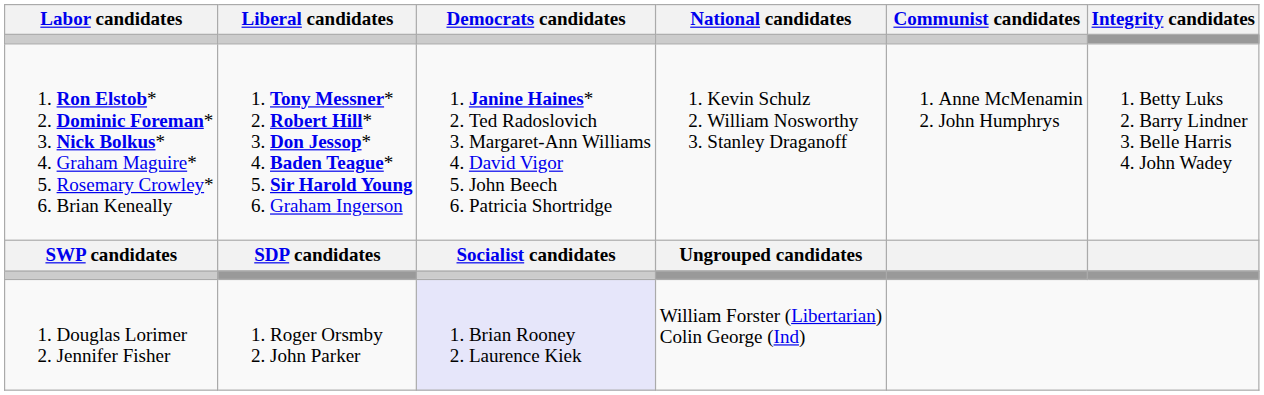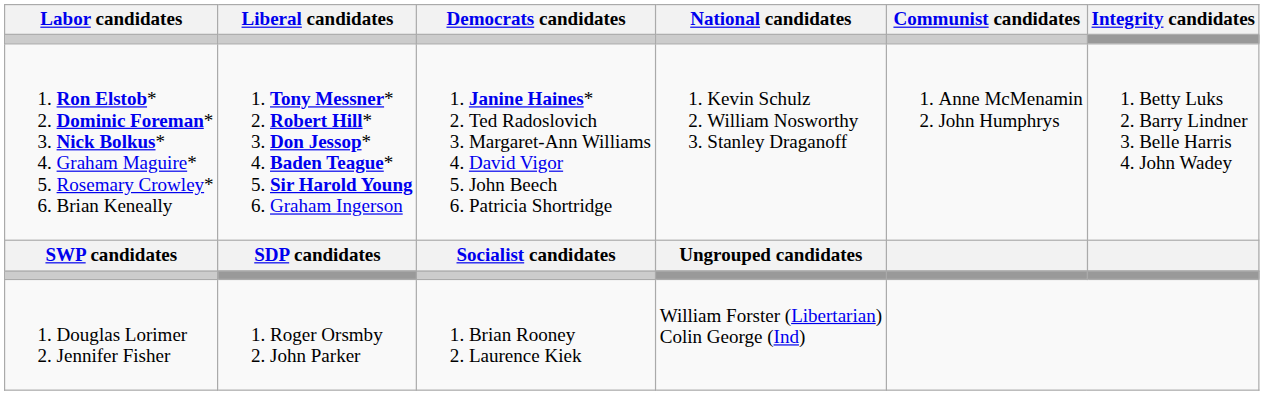Douglas Lorimer Jennifer Fisher | Democrats candidates: lavender background -> no background
